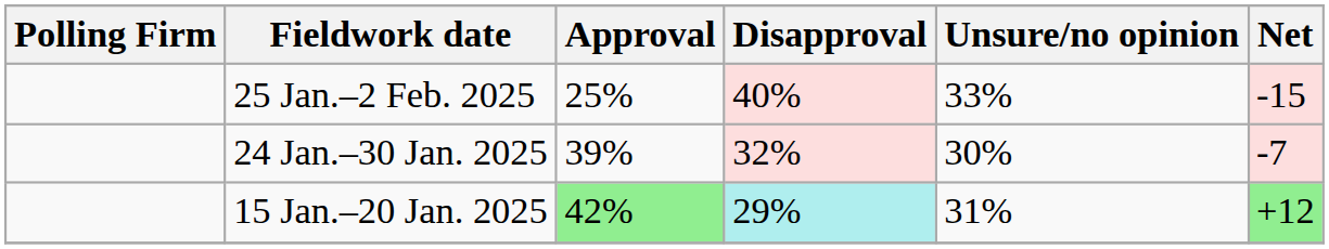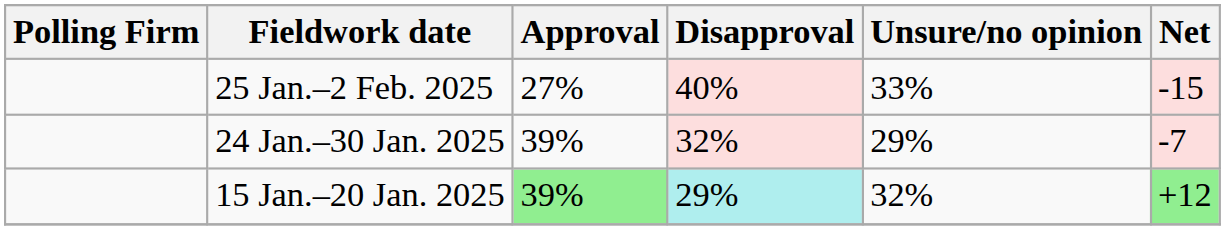25 Jan.–2 Feb. 2025 | Approval: 25% -> 27%
24 Jan.–30 Jan. 2025 | Unsure/no opinion: 30% -> 29%
15 Jan.–20 Jan. 2025 | Approval: 42% -> 39%
15 Jan.–20 Jan. 2025 | Unsure/no opinion: 31% -> 32%
